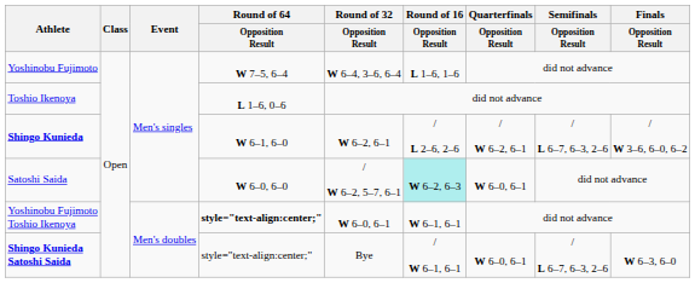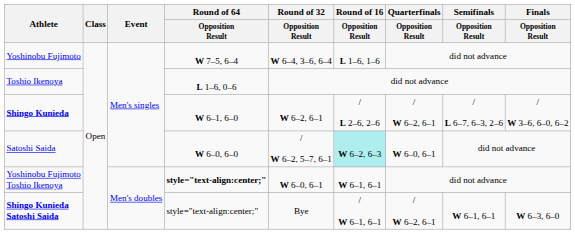Shingo Kunieda Satoshi Saida | Quarterfinals / Opposition Result: W 6–0, 6–1 -> / W 6–2, 6–1
Shingo Kunieda Satoshi Saida | Semifinals / Opposition Result: / L 6–7, 6–3, 2–6 -> W 6–1, 6–1
